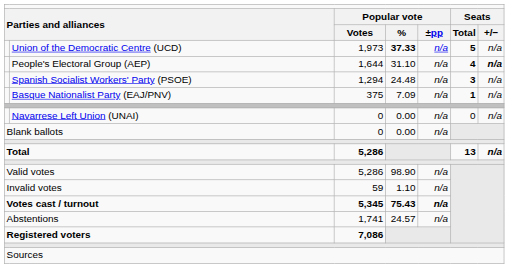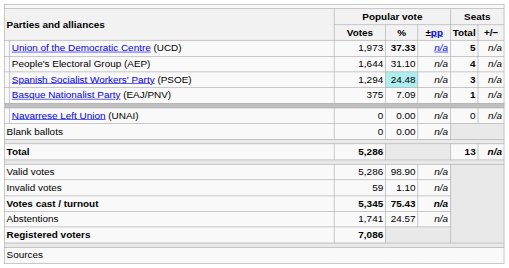People's Electoral Group (AEP) | column 7: bold -> normal
Spanish Socialist Workers' Party (PSOE) | column 4: no background -> paleturquoise background
